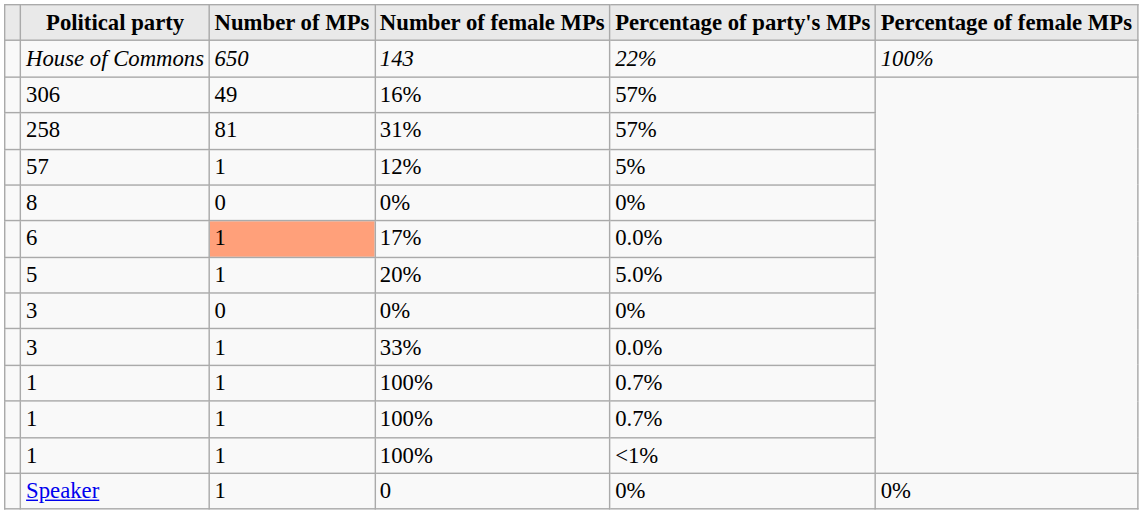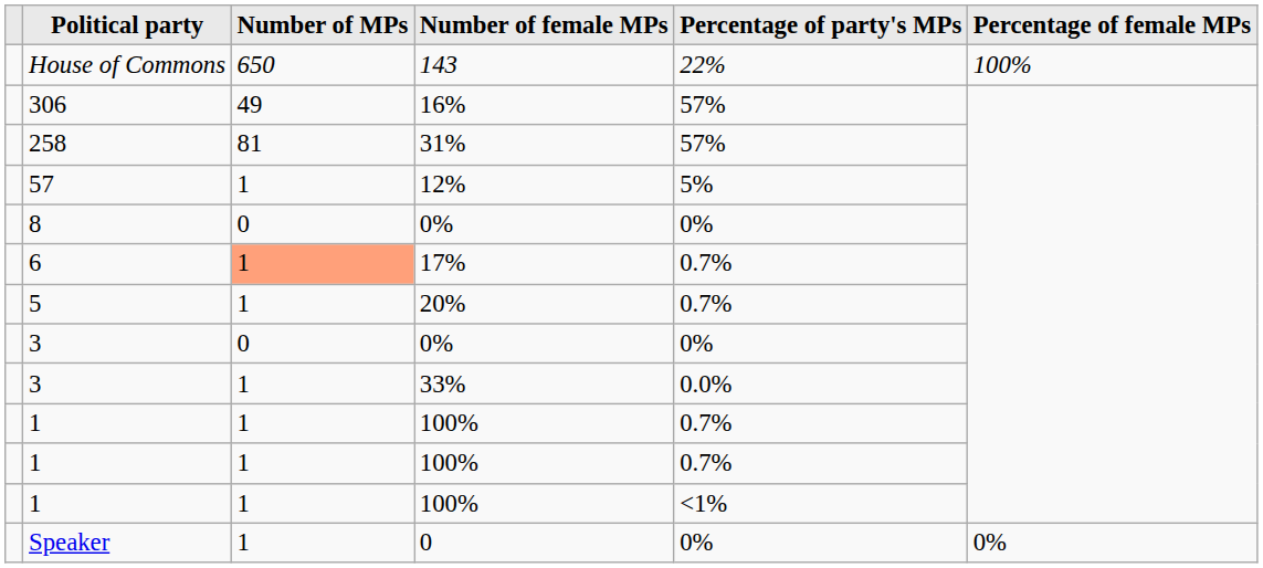6 | Percentage of party's MPs: 0.0% -> 0.7%
5 | Percentage of party's MPs: 5.0% -> 0.7%
